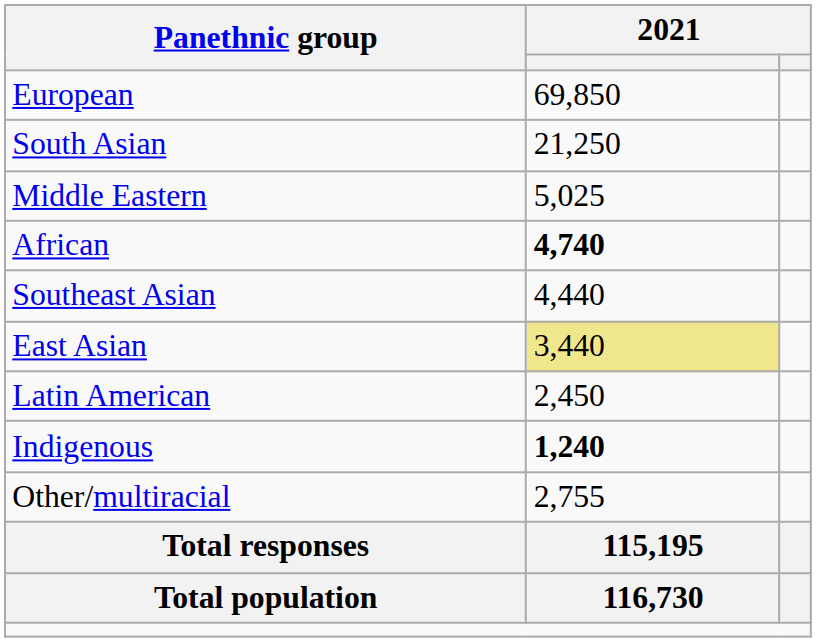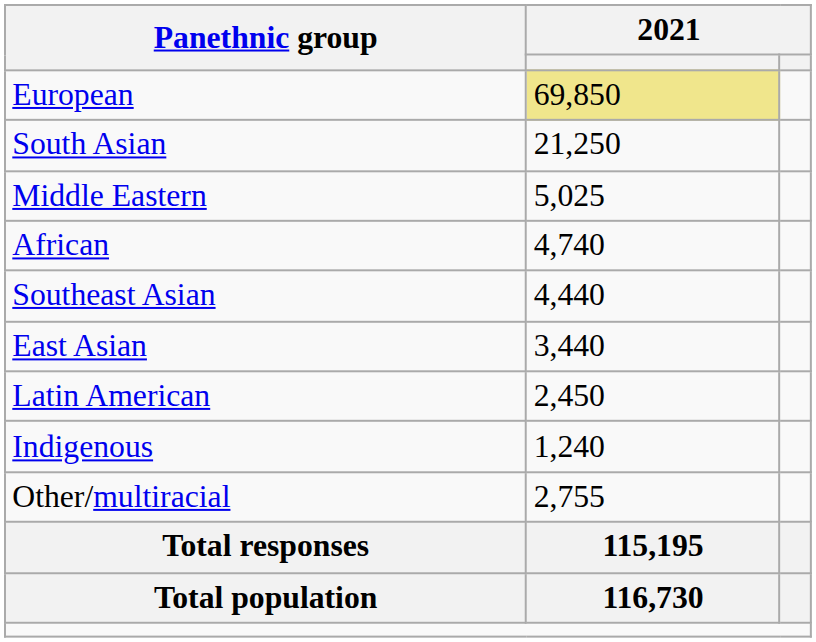European | column 2: no background -> khaki background
African | column 2: bold -> normal
East Asian | column 2: khaki background -> no background
Indigenous | column 2: bold -> normal
